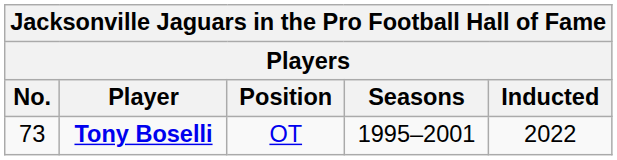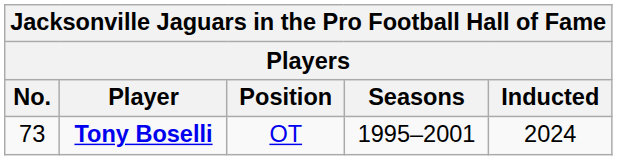Tony Boselli | Inducted: 2022 -> 2024
